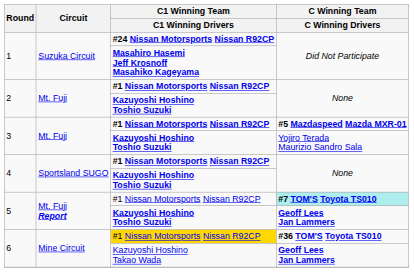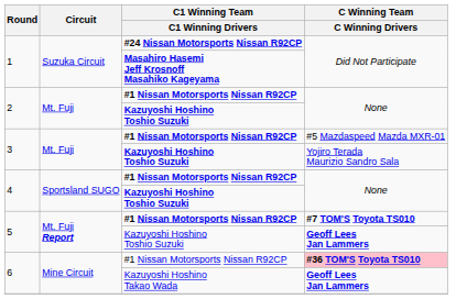#5 Mazdaspeed Mazda MXR-01 | C Winning Team / C Winning Drivers: bold -> normal
#7 TOM'S Toyota TS010 | C1 Winning Team / C1 Winning Drivers: normal -> bold
#7 TOM'S Toyota TS010 | C Winning Team / C Winning Drivers: paleturquoise background -> no background
Kazuyoshi Hoshino Toshio Suzuki / Geoff Lees Jan Lammers | C1 Winning Team / C1 Winning Drivers: bold -> normal
#36 TOM'S Toyota TS010 | C1 Winning Team / C1 Winning Drivers: gold background -> no background
#36 TOM'S Toyota TS010 | C Winning Team / C Winning Drivers: no background -> pink background
